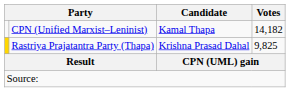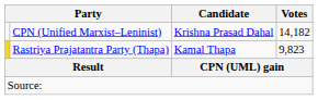CPN (Unified Marxist–Leninist) | Candidate: Kamal Thapa -> Krishna Prasad Dahal
Rastriya Prajatantra Party (Thapa) | Candidate: Krishna Prasad Dahal -> Kamal Thapa
Rastriya Prajatantra Party (Thapa) | Votes: 9,825 -> 9,823
